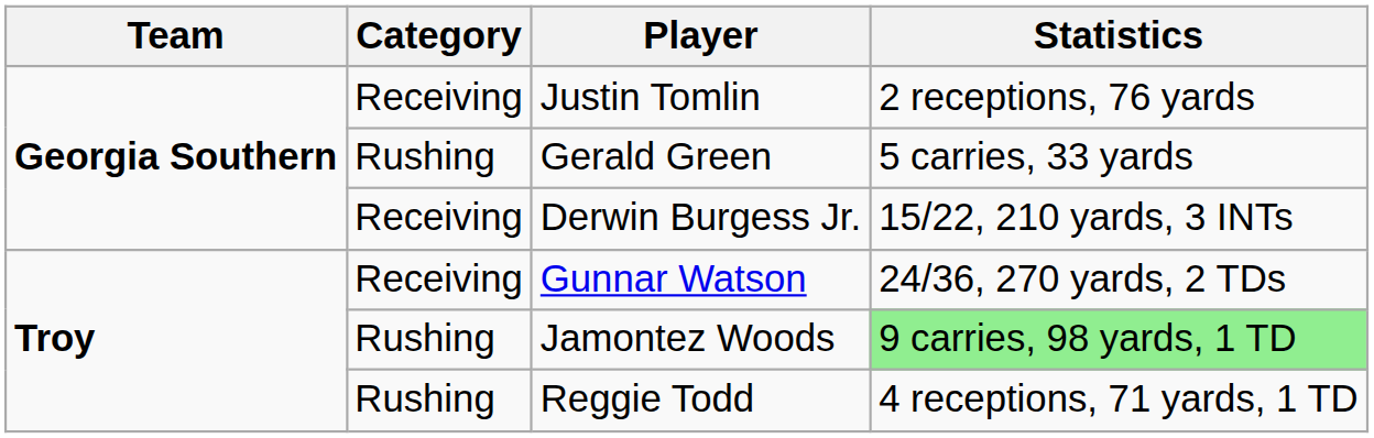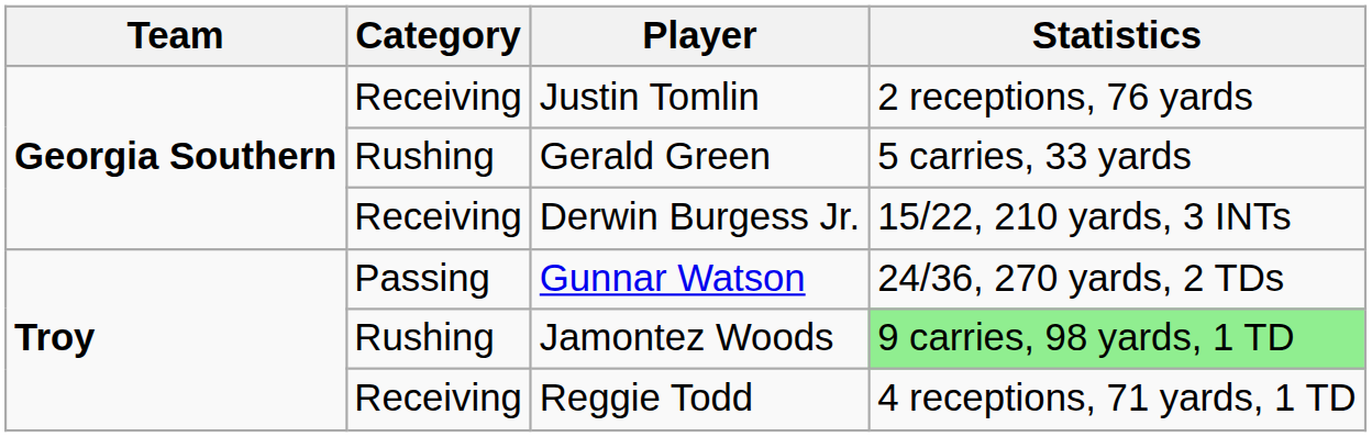Gunnar Watson | Category: Receiving -> Passing
Reggie Todd | Category: Rushing -> Receiving
